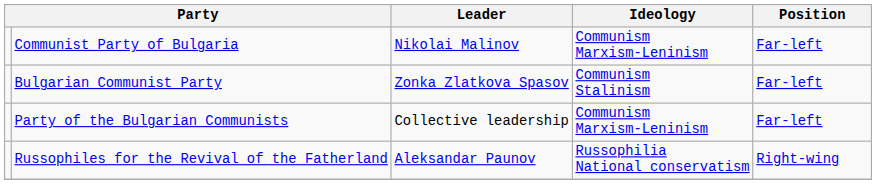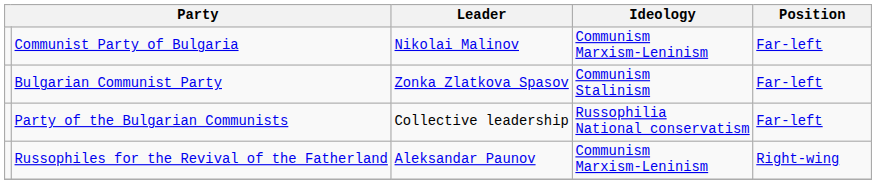Party of the Bulgarian Communists | Ideology: Communism Marxism-Leninism -> Russophilia National conservatism
Russophiles for the Revival of the Fatherland | Ideology: Russophilia National conservatism -> Communism Marxism-Leninism
